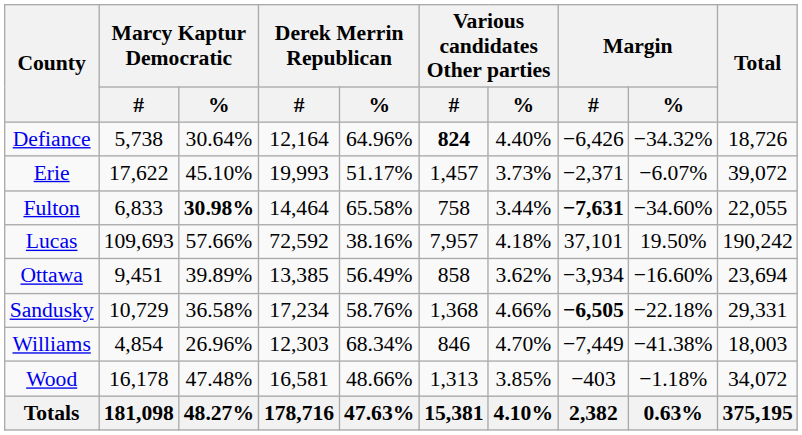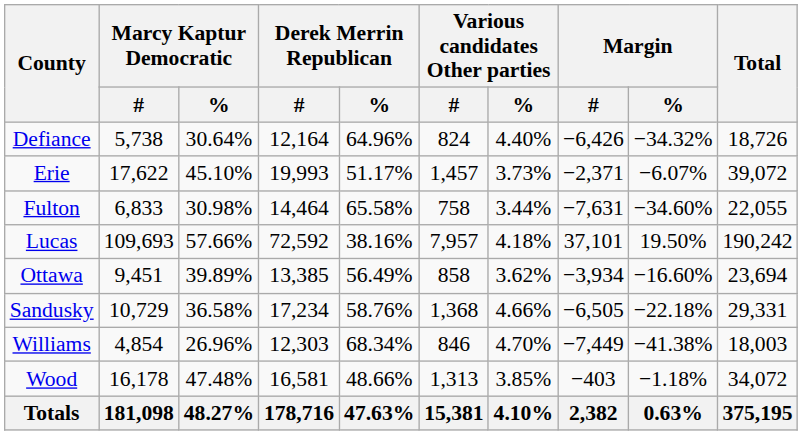Defiance | Various candidates Other parties / #: bold -> normal
Fulton | Marcy Kaptur Democratic / %: bold -> normal
Fulton | Margin / #: bold -> normal
Sandusky | Margin / #: bold -> normal
